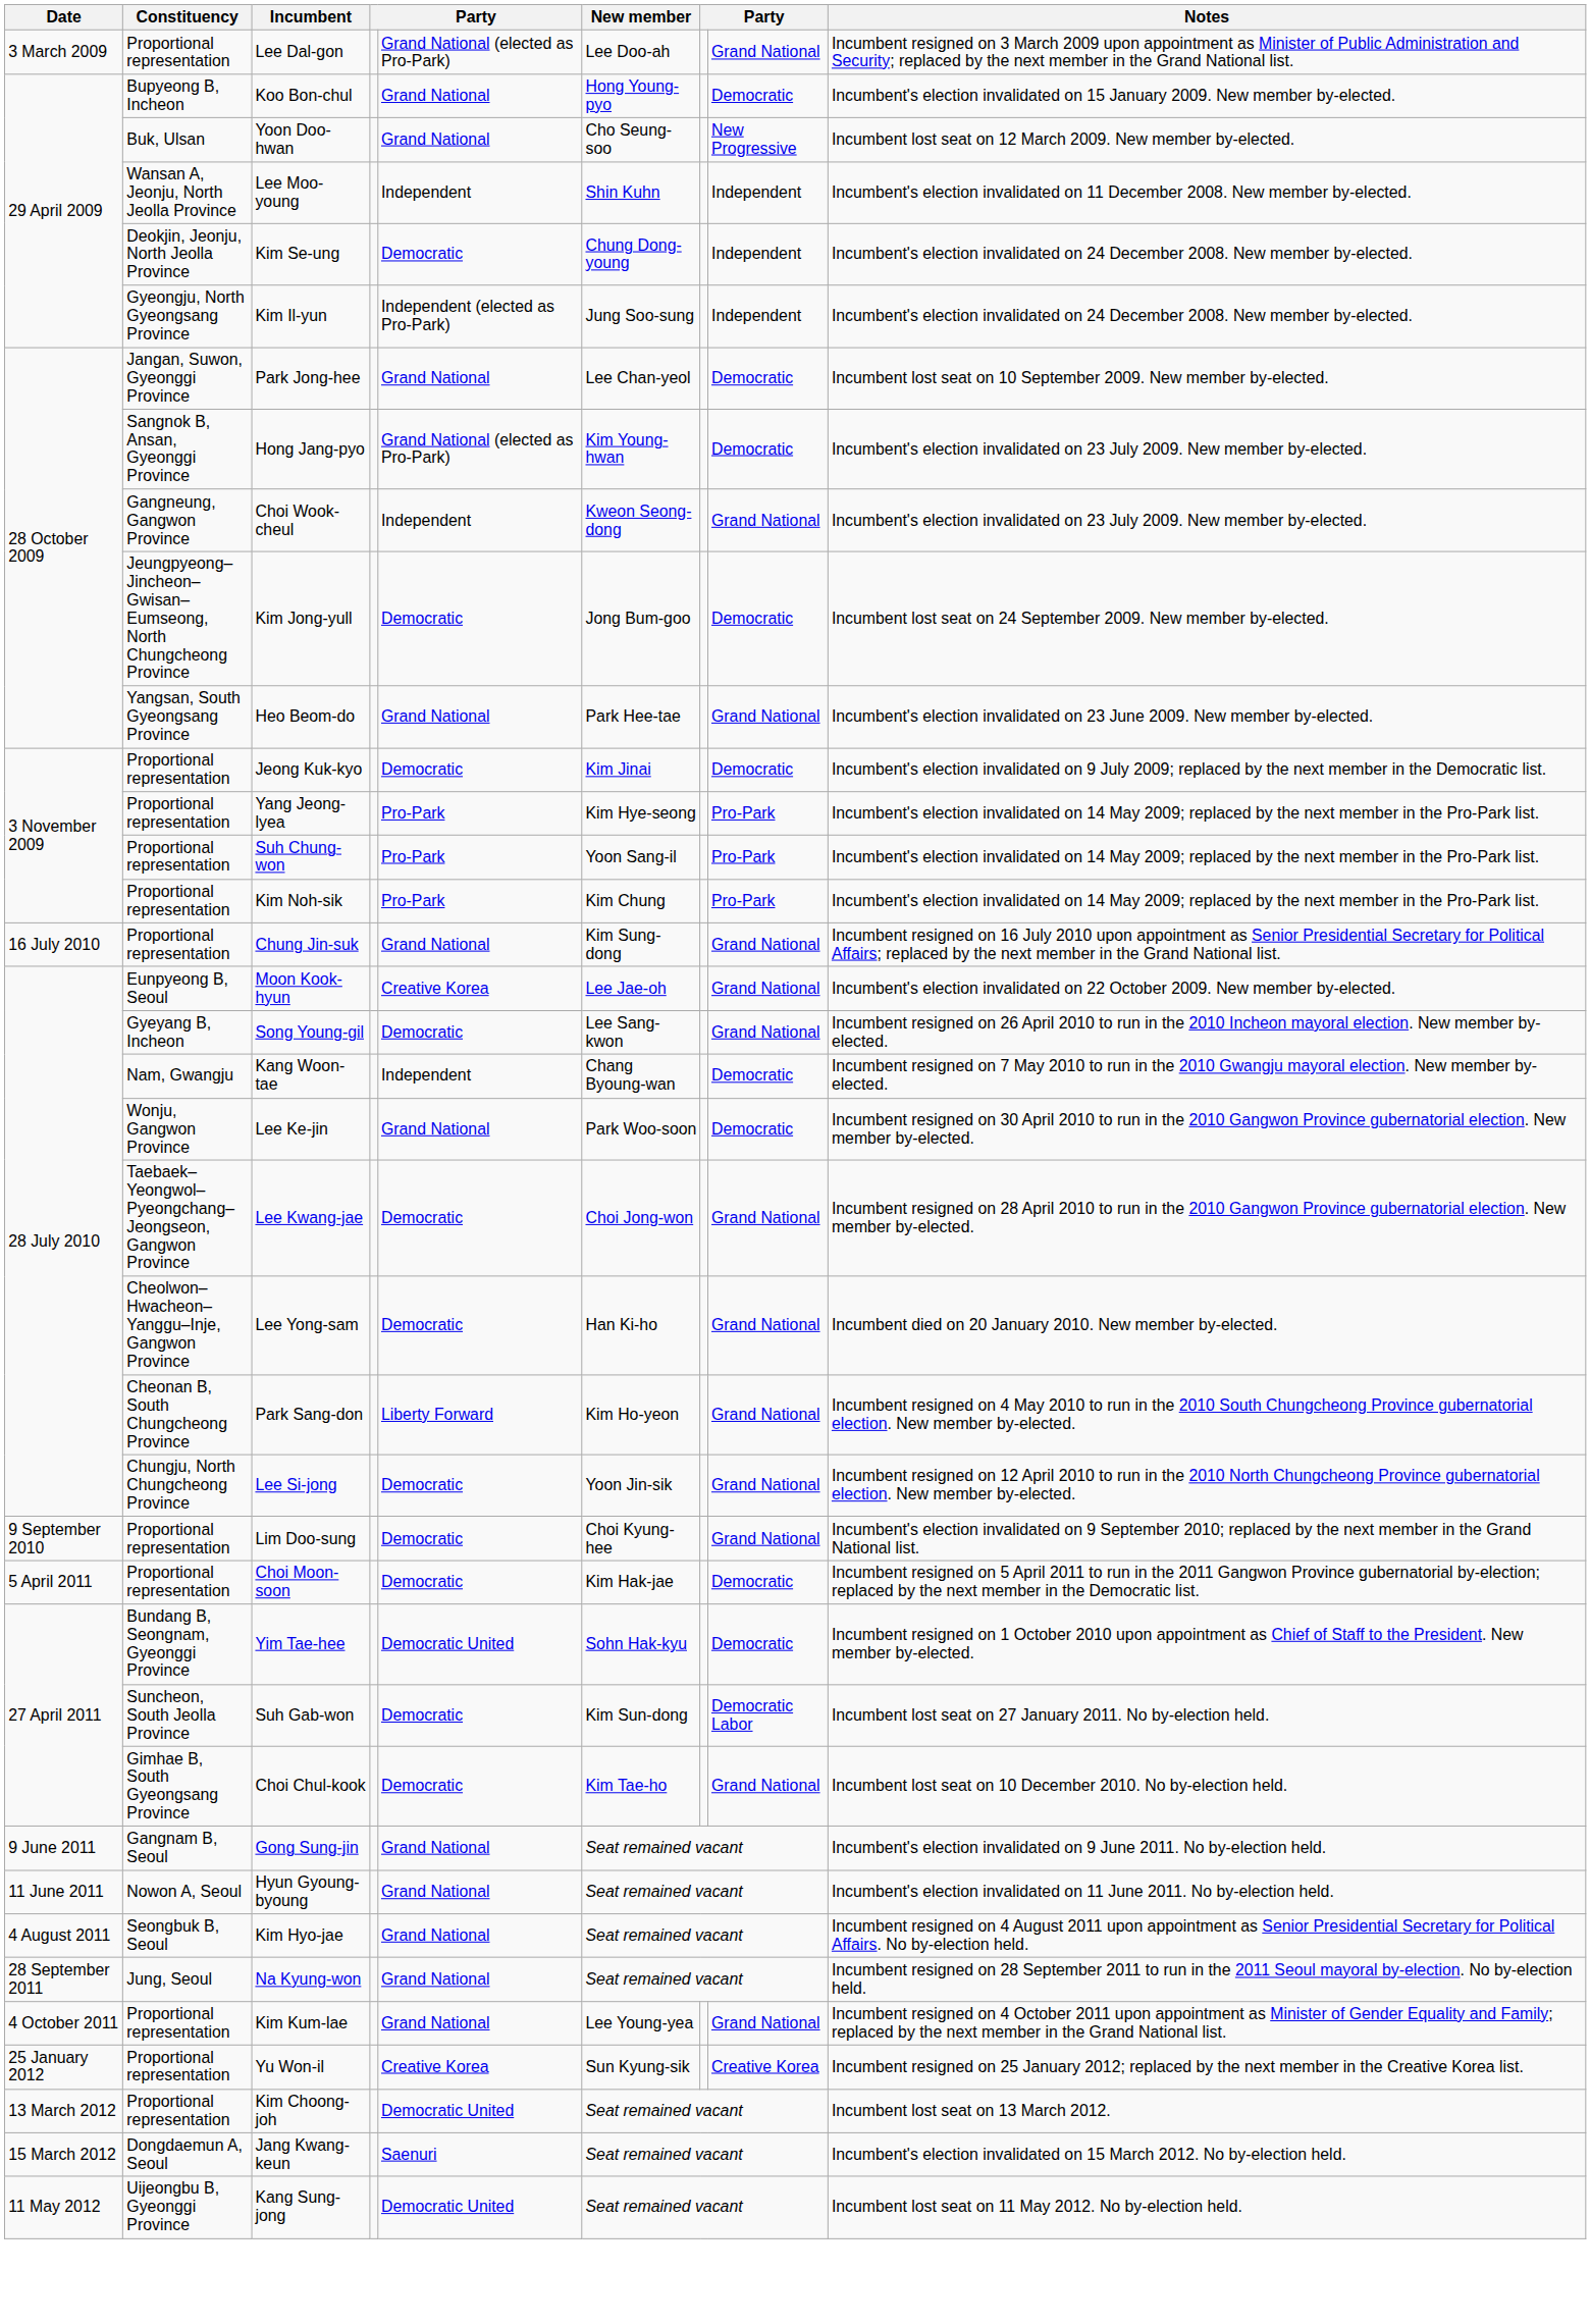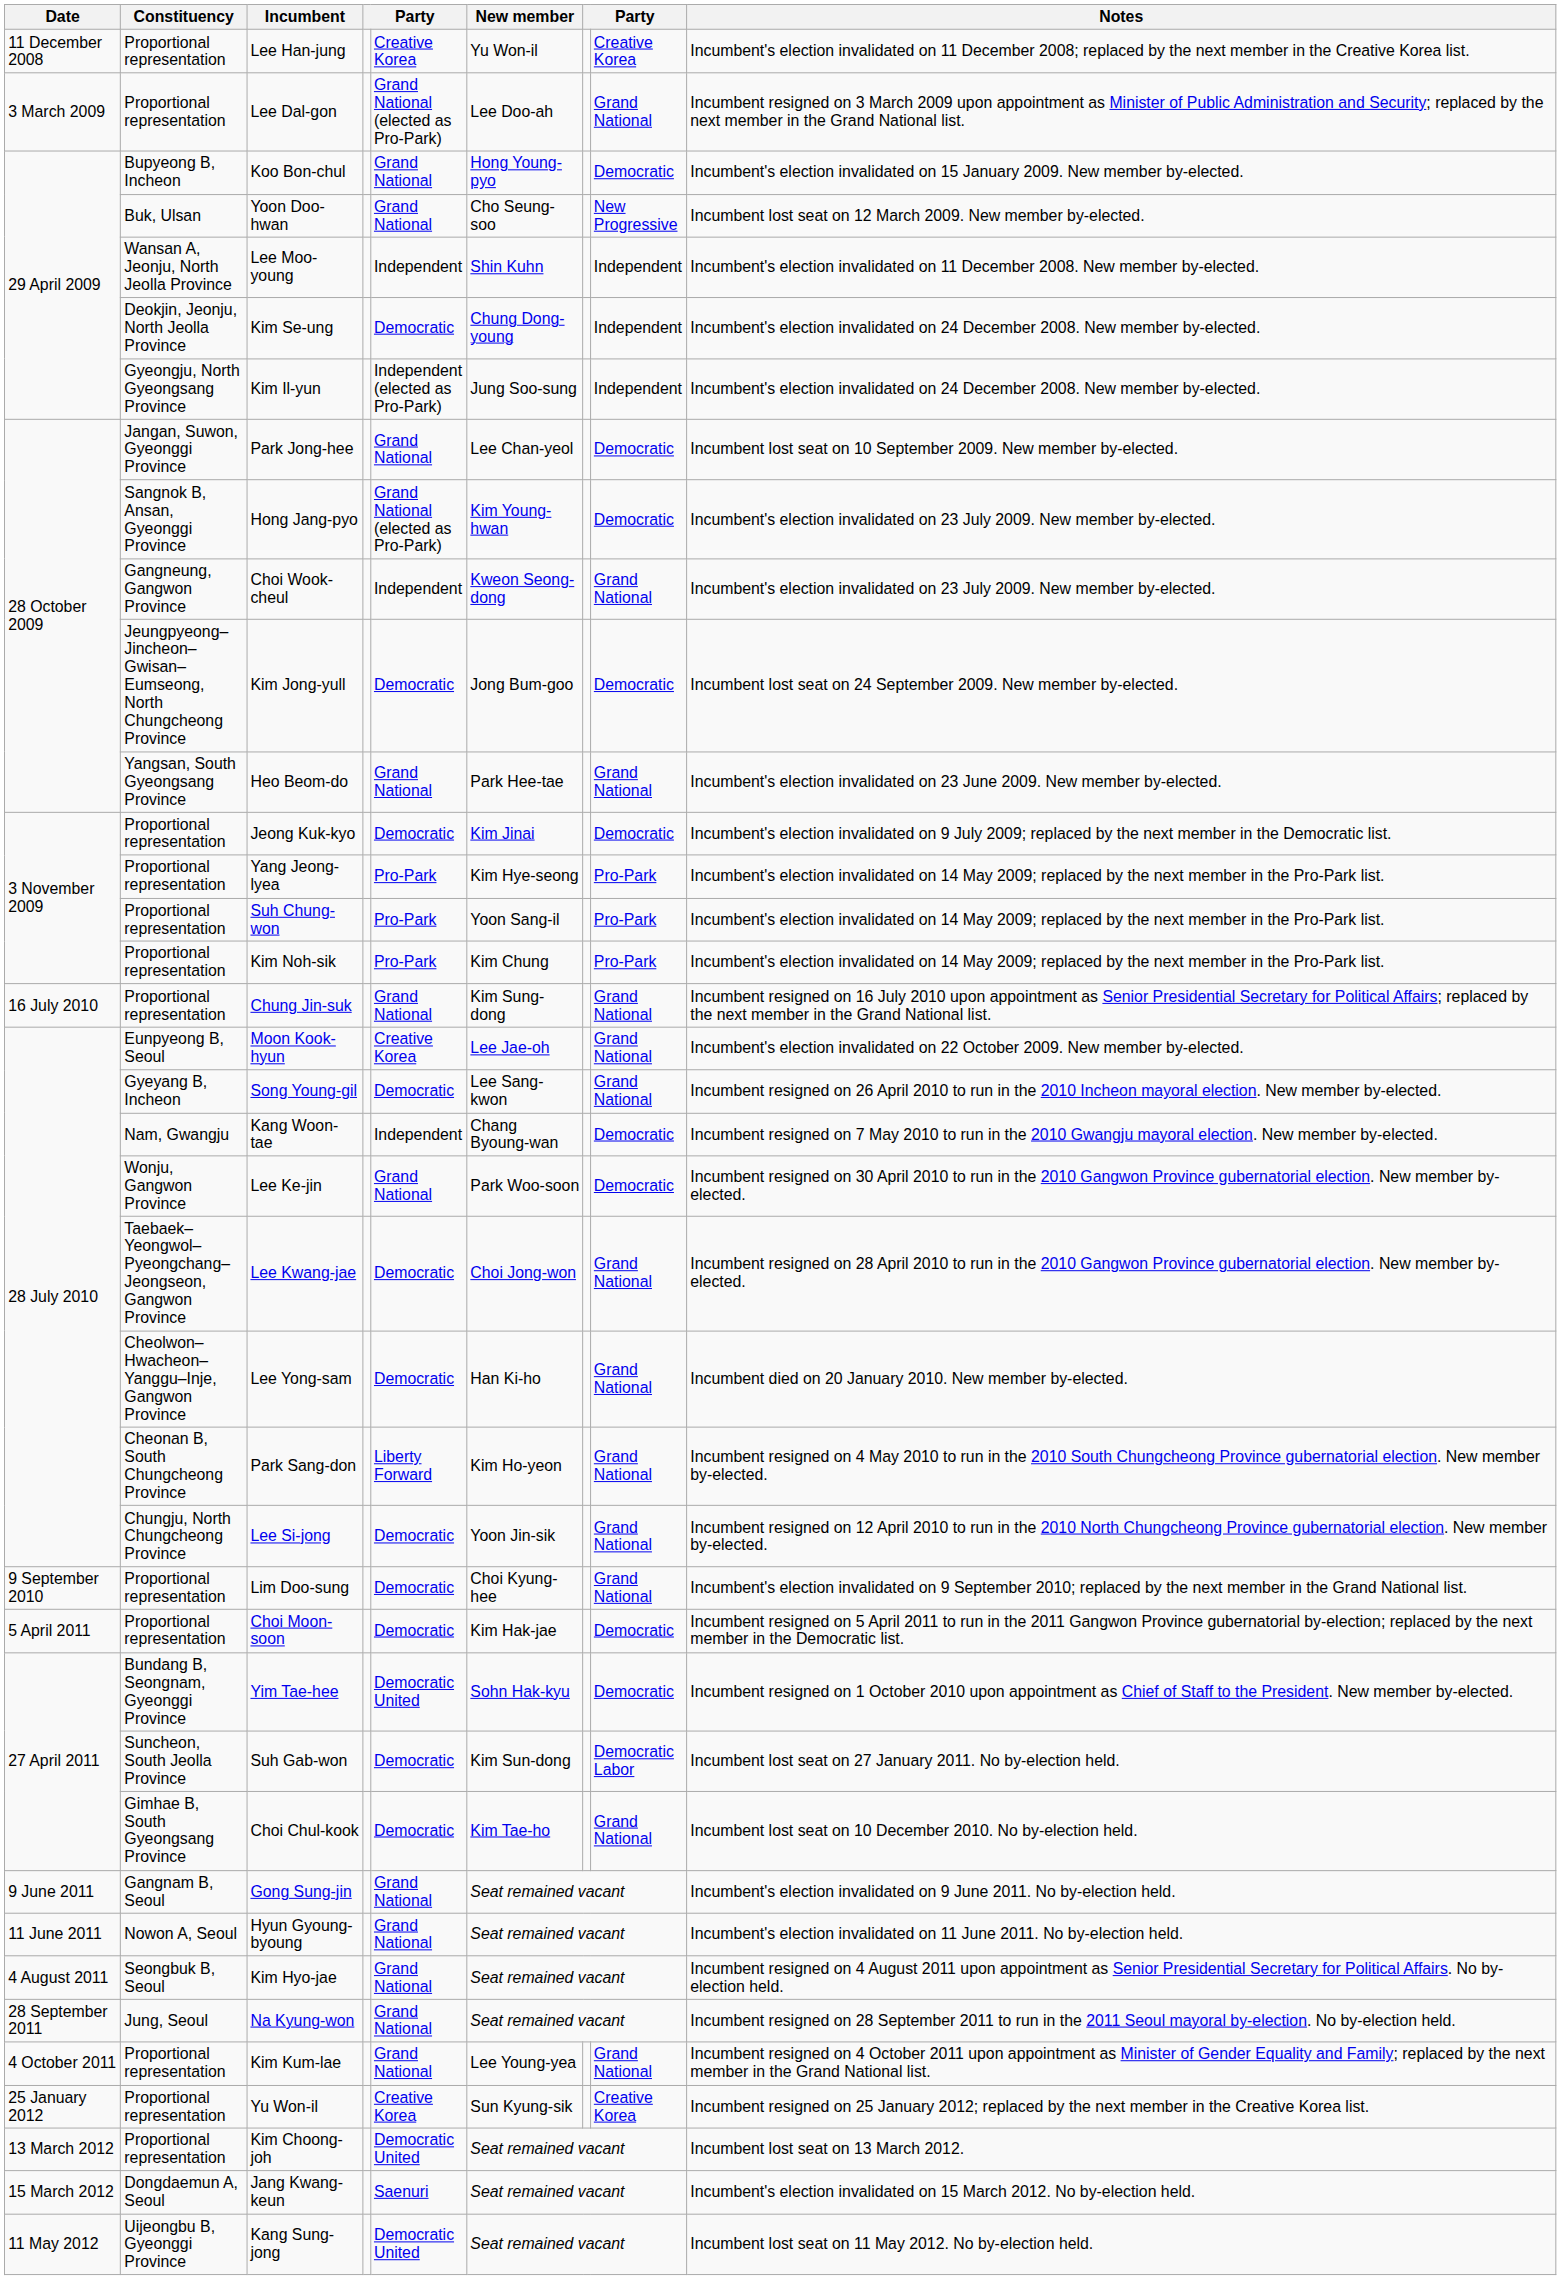+ row: 11 December 2008 | Proportional representation | Lee Han-jung | Creative Korea | Yu Won-il | Creative Korea | Incumbent's election invalidated on 11 December 2008; replaced by the next member in the Creative Korea list.
